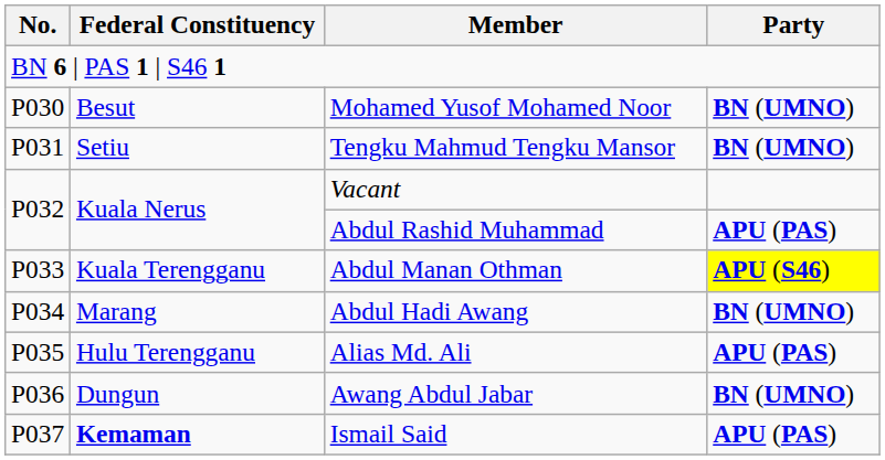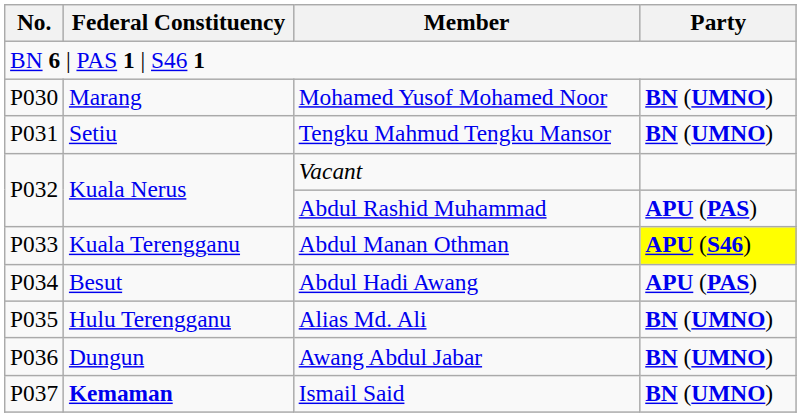Mohamed Yusof Mohamed Noor | Federal Constituency: Besut -> Marang
Abdul Hadi Awang | Federal Constituency: Marang -> Besut
Abdul Hadi Awang | Party: BN (UMNO) -> APU (PAS)
Alias Md. Ali | Party: APU (PAS) -> BN (UMNO)
Ismail Said | Party: APU (PAS) -> BN (UMNO)
